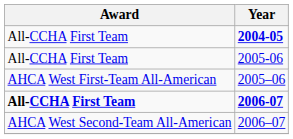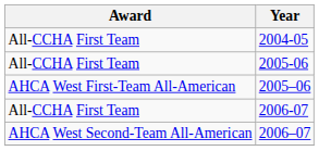row 2 | Year: bold -> normal
row 5 | Award: bold -> normal
row 5 | Year: bold -> normal
